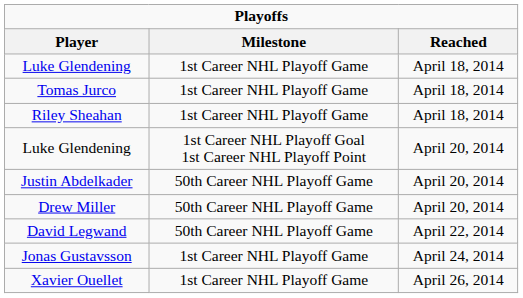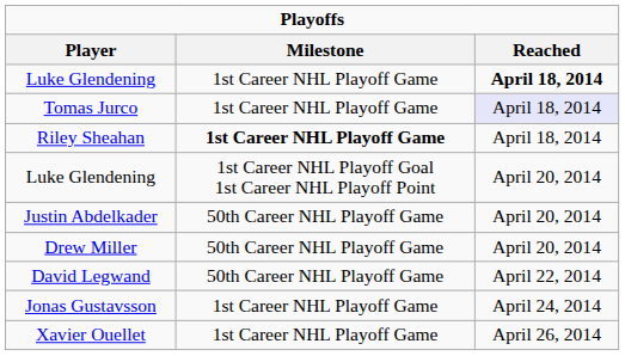row 3 | Reached: normal -> bold
row 4 | Reached: no background -> lavender background
row 5 | Milestone: normal -> bold
